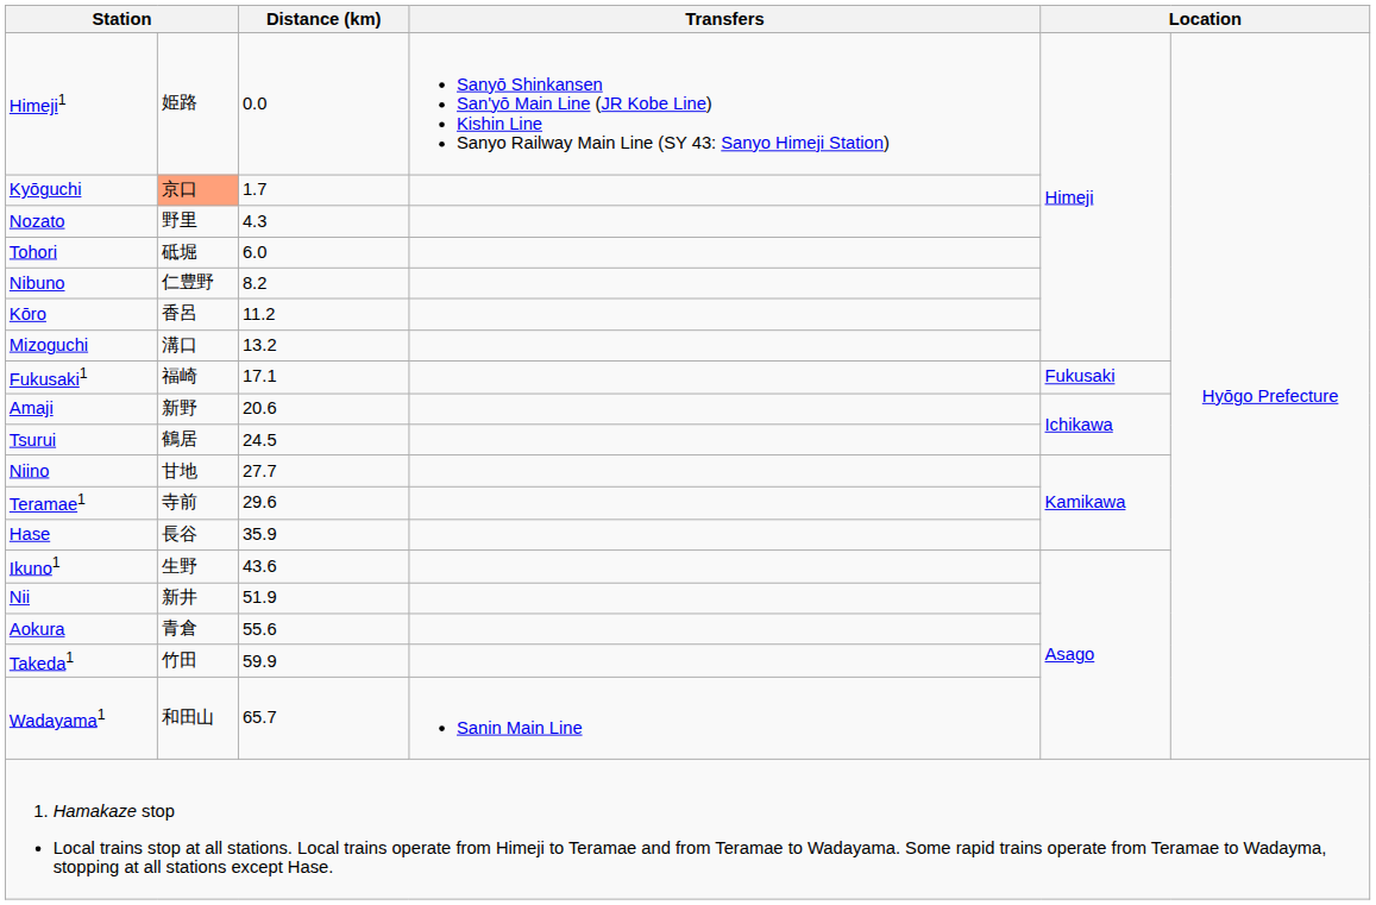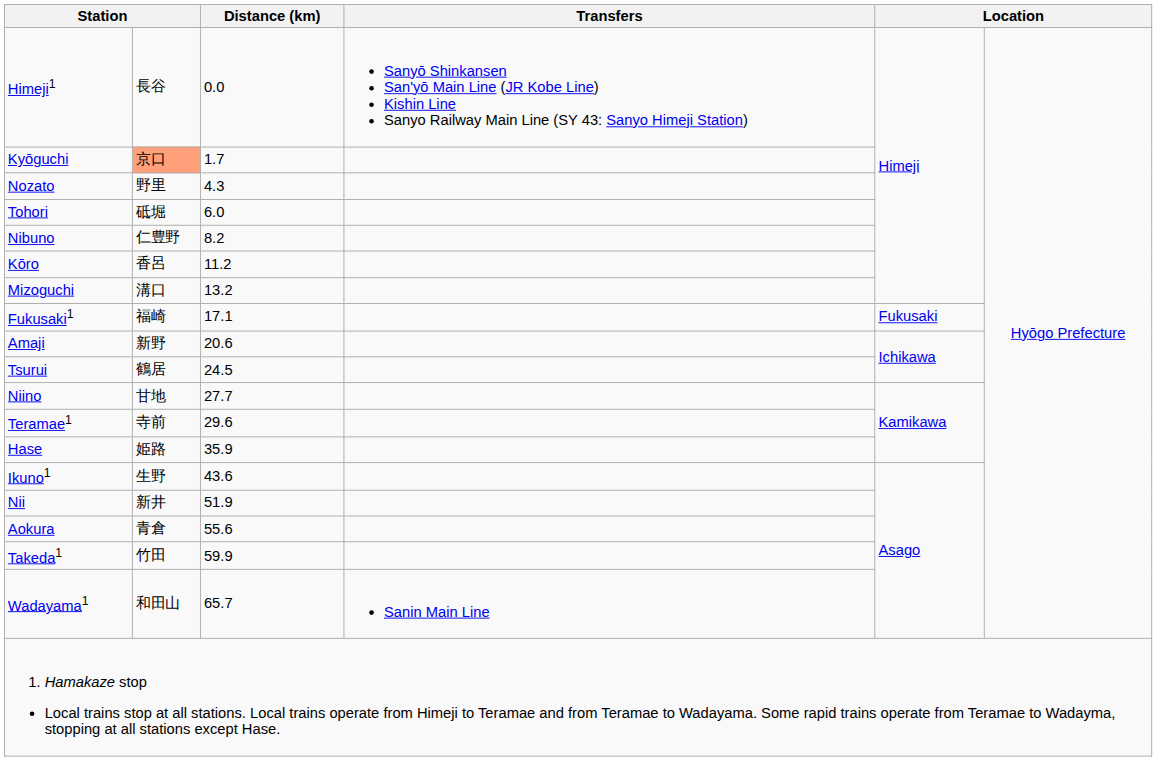Himeji1 | column 2: 姫路 -> 長谷
Hase | column 2: 長谷 -> 姫路
